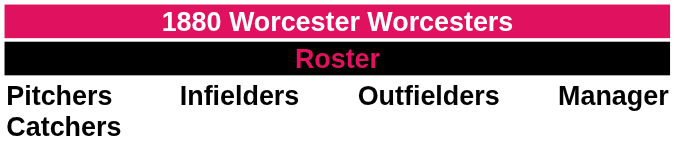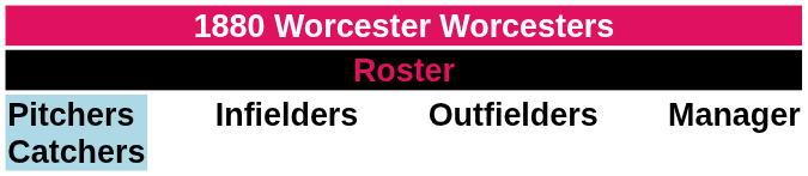Pitchers Catchers | column 1: no background -> lightblue background
